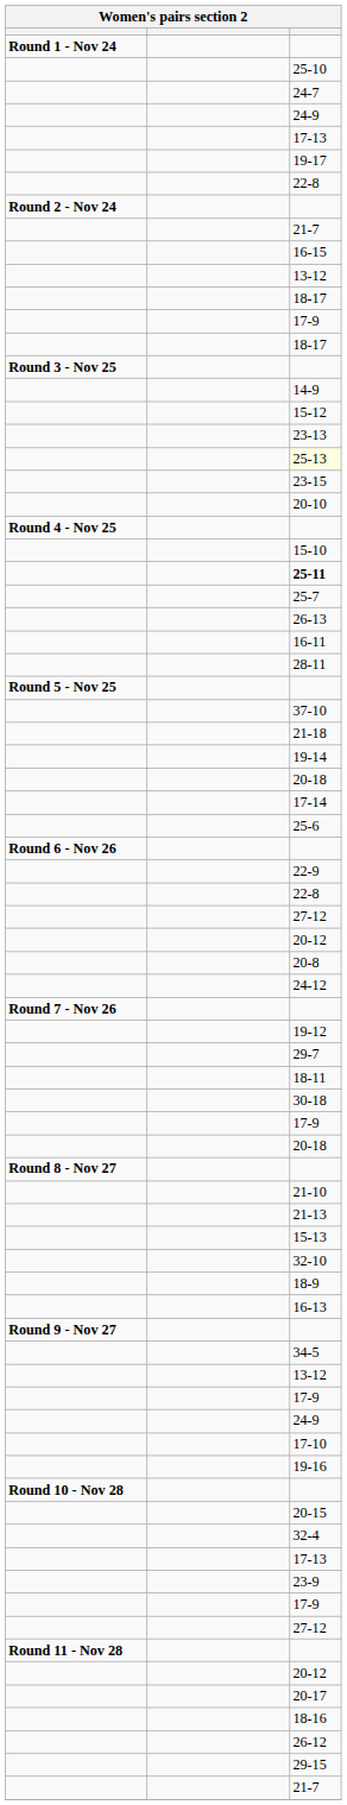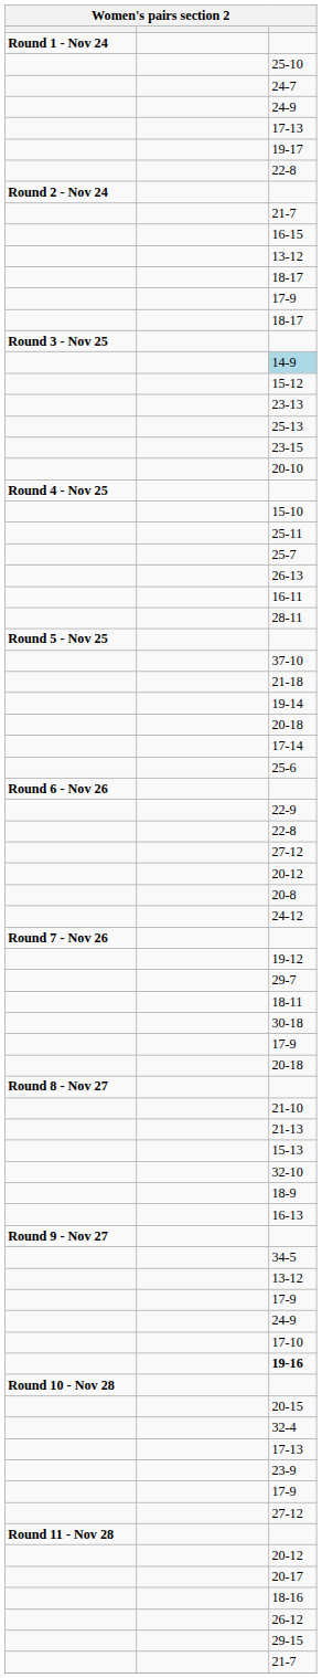14-9 | column 3: no background -> lightblue background
25-13 | column 3: lightyellow background -> no background
25-11 | column 3: bold -> normal
19-16 | column 3: normal -> bold
